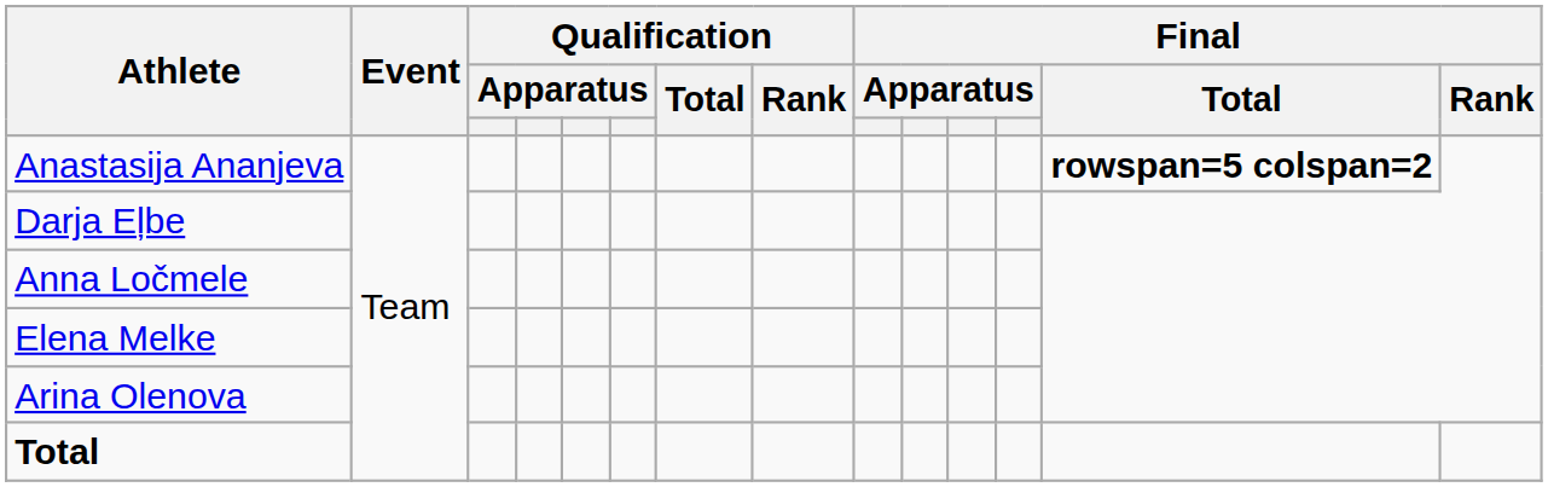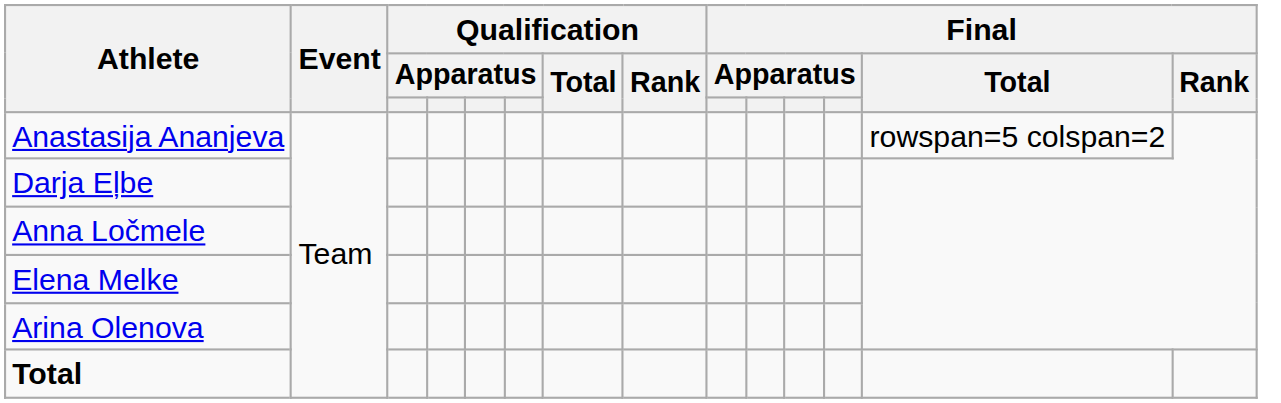Anastasija Ananjeva | Final / Total: bold -> normal
